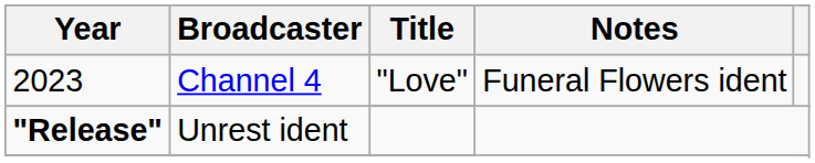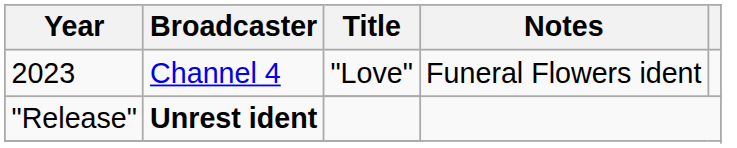"Release" | Year: bold -> normal
"Release" | Broadcaster: normal -> bold
